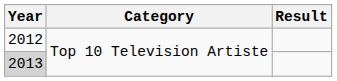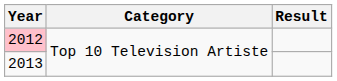2012 | Year: no background -> pink background
2013 | Year: lightgrey background -> no background
